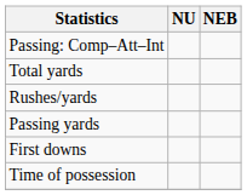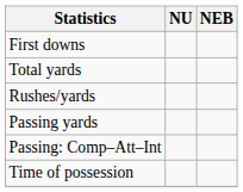rows swapped: First downs <-> Passing: Comp–Att–Int
